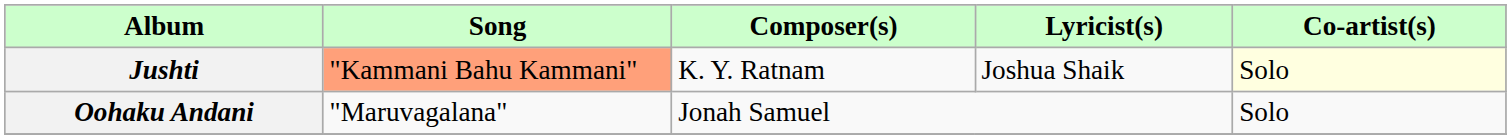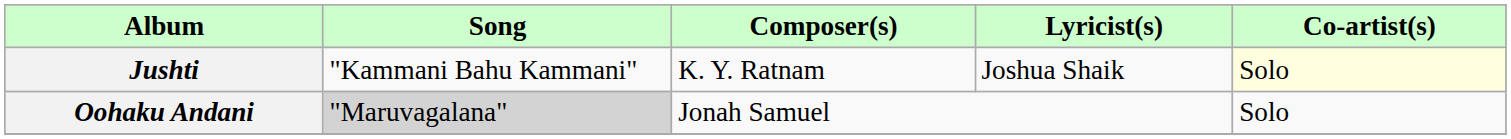Jushti | Song: lightsalmon background -> no background
Oohaku Andani | Song: no background -> lightgrey background
